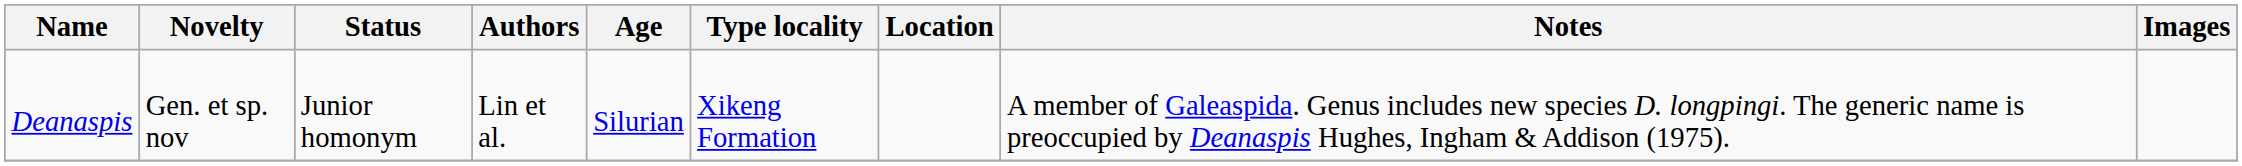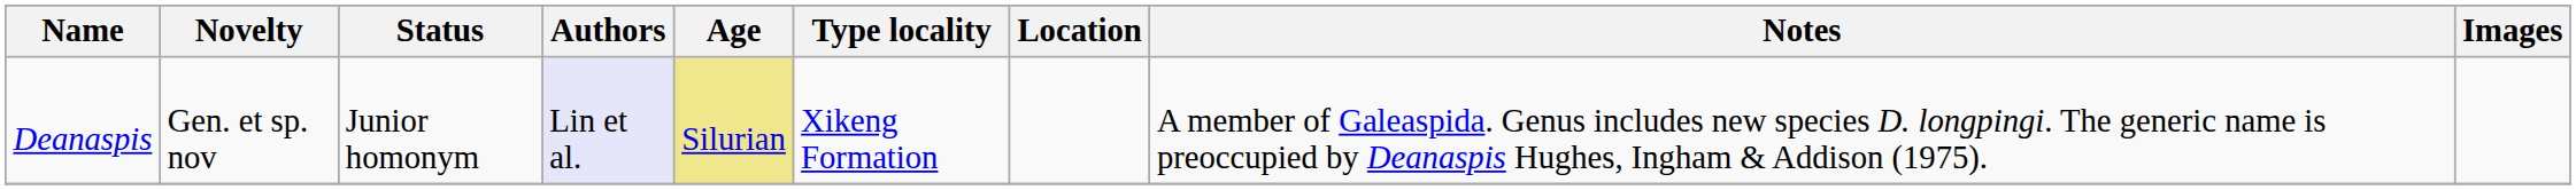Deanaspis | Authors: no background -> lavender background
Deanaspis | Age: no background -> khaki background
